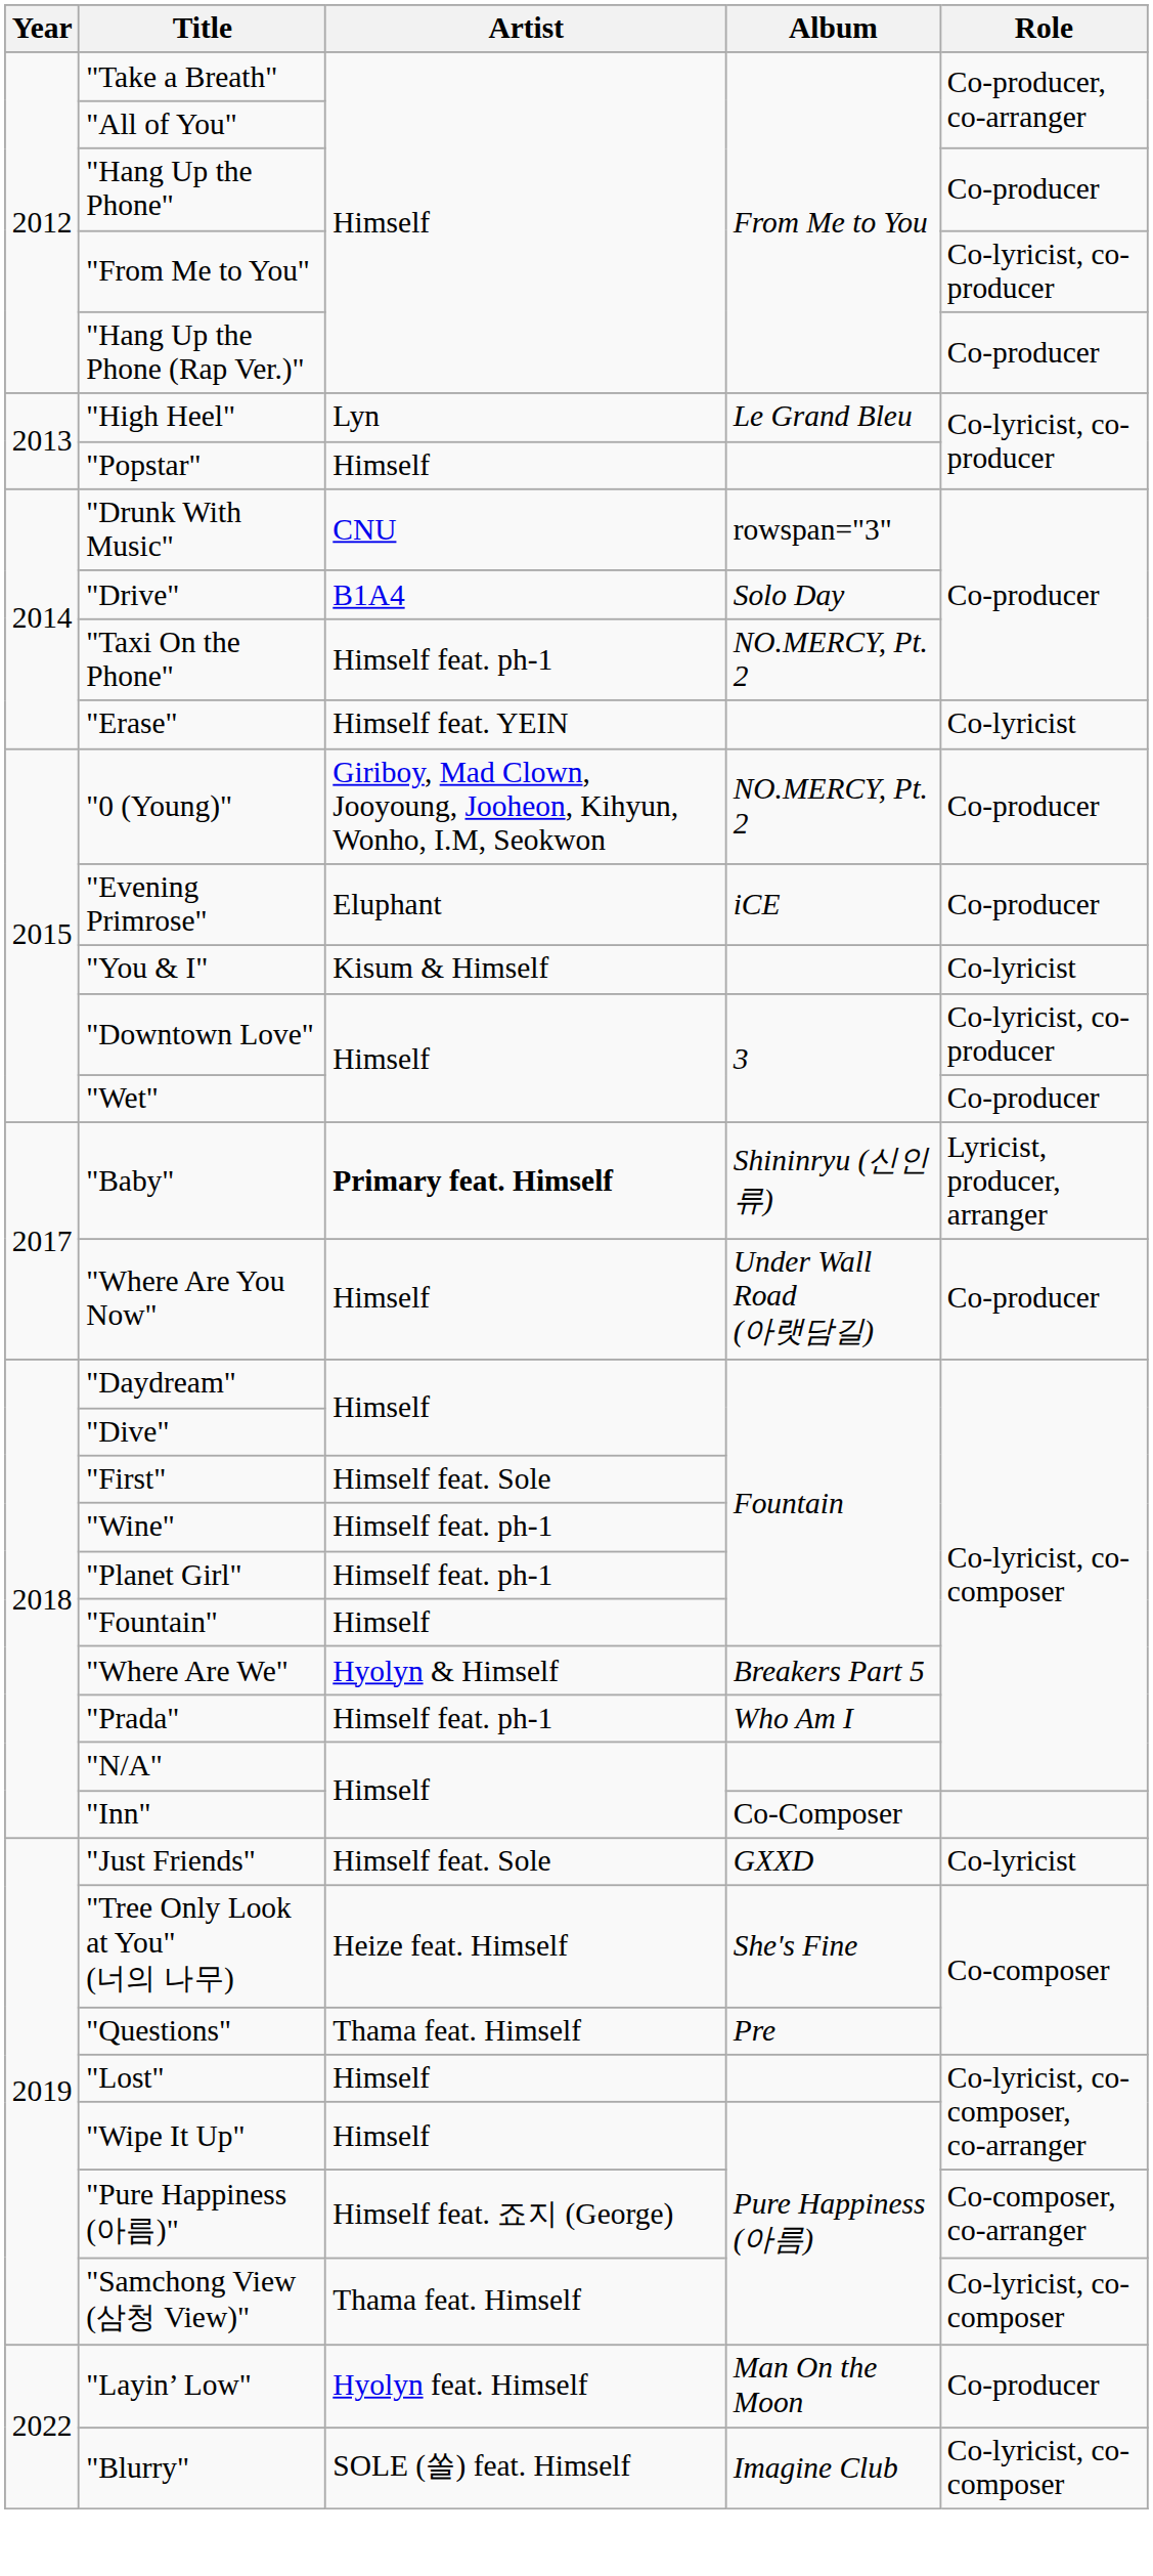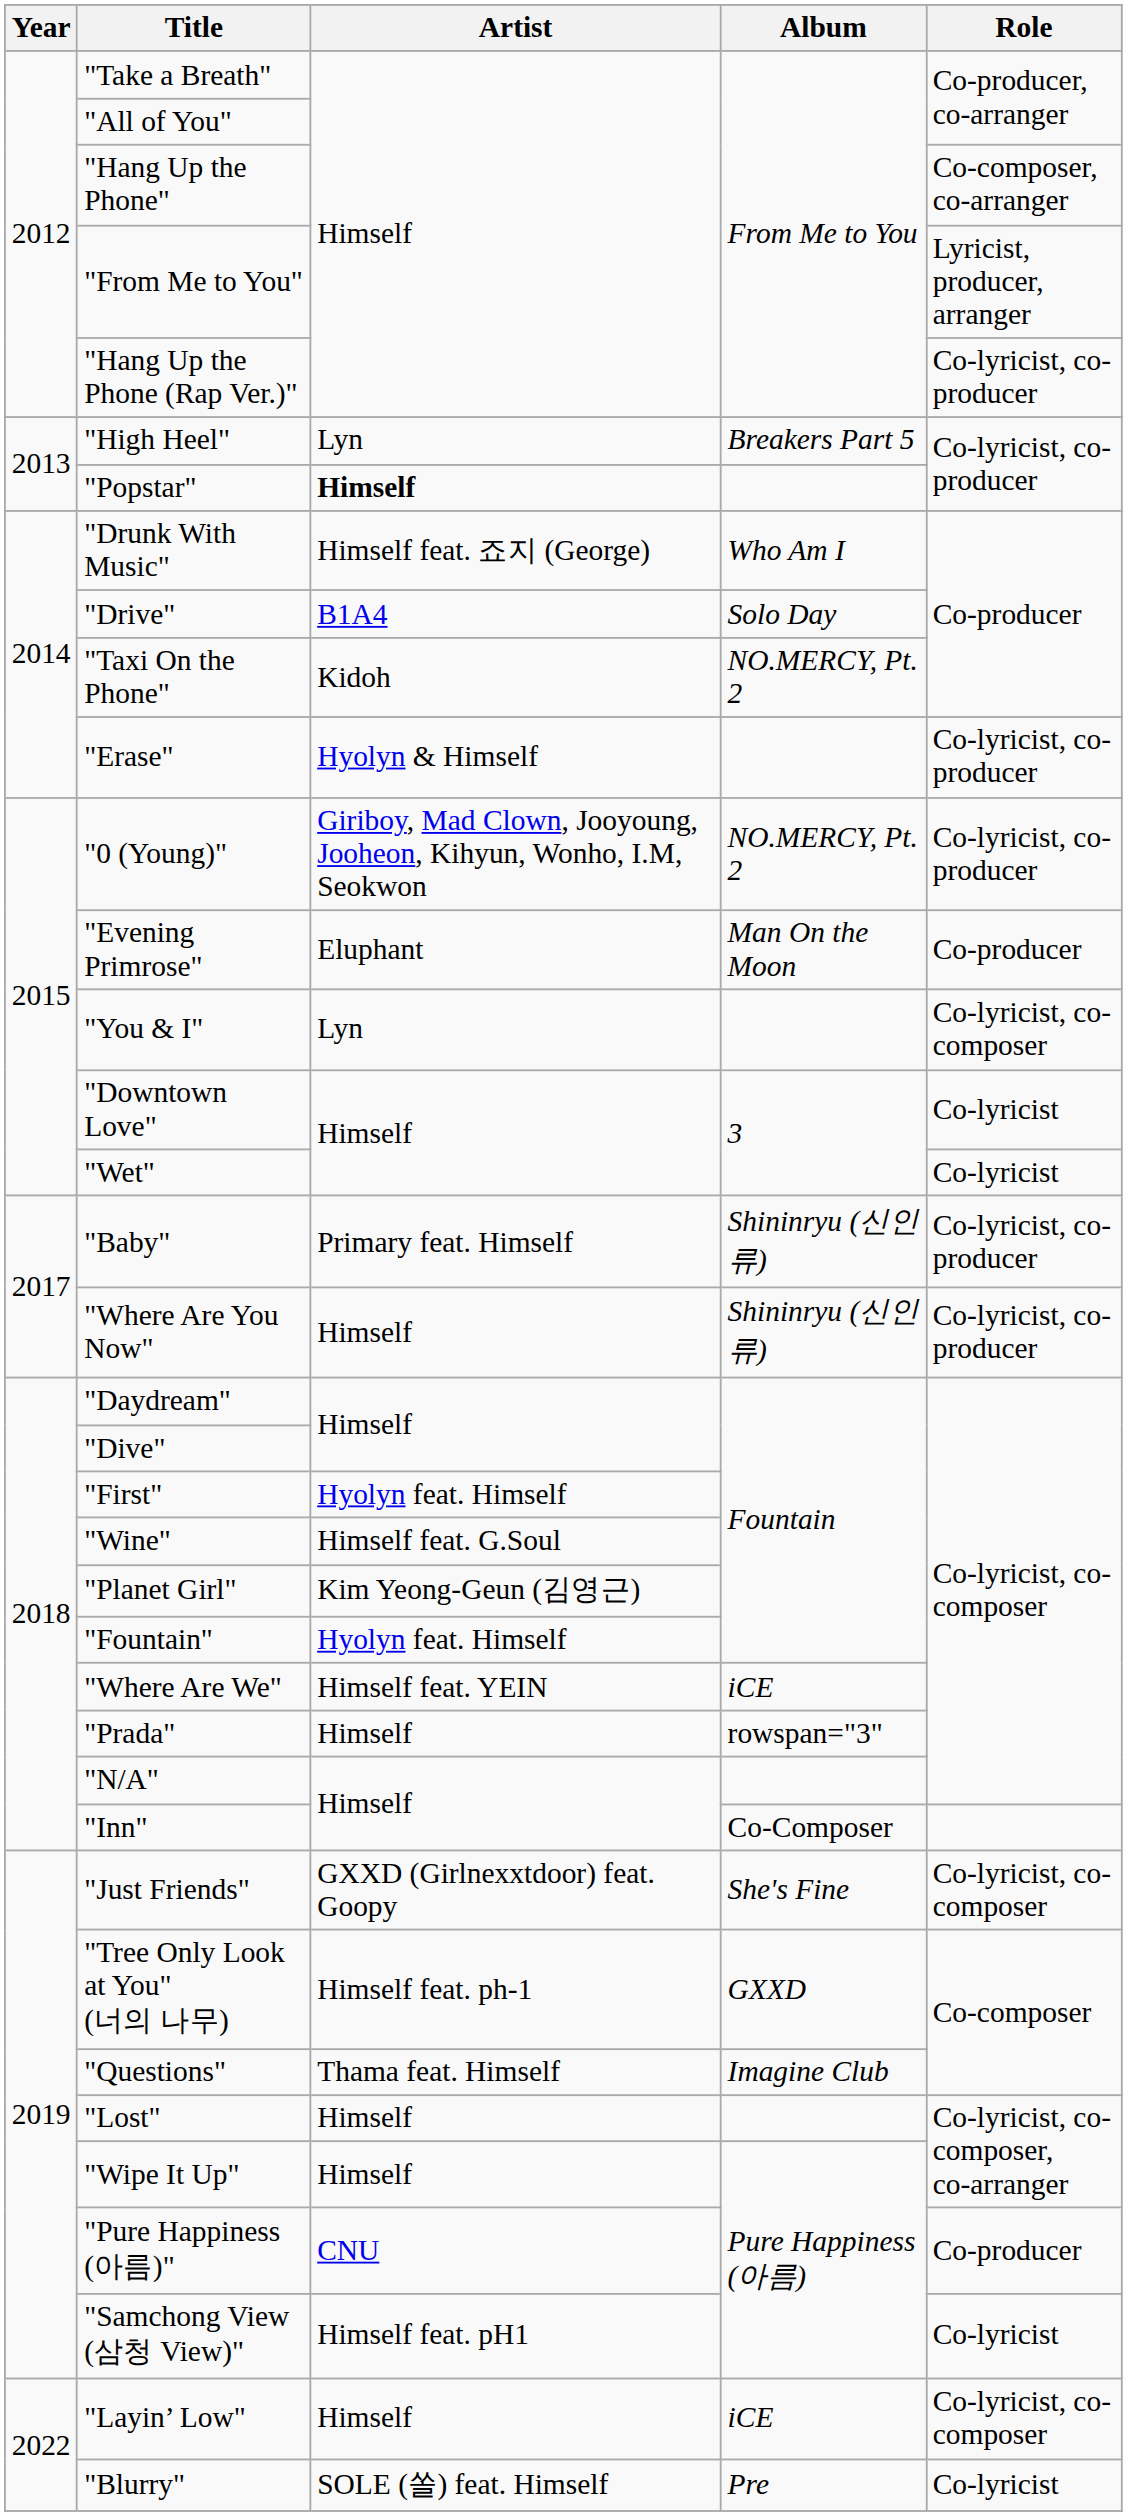"Hang Up the Phone" | Role: Co-producer -> Co-composer, co-arranger
"From Me to You" | Role: Co-lyricist, co-producer -> Lyricist, producer, arranger
"Hang Up the Phone (Rap Ver.)" | Role: Co-producer -> Co-lyricist, co-producer
"High Heel" | Album: Le Grand Bleu -> Breakers Part 5
"Popstar" | Artist: normal -> bold
"Drunk With Music" | Artist: CNU -> Himself feat. 죠지 (George)
"Drunk With Music" | Album: rowspan="3" -> Who Am I
"Taxi On the Phone" | Artist: Himself feat. ph-1 -> Kidoh
"Erase" | Artist: Himself feat. YEIN -> Hyolyn & Himself
"Erase" | Role: Co-lyricist -> Co-lyricist, co-producer
"0 (Young)" | Role: Co-producer -> Co-lyricist, co-producer
"Evening Primrose" | Album: iCE -> Man On the Moon
"You & I" | Artist: Kisum & Himself -> Lyn
"You & I" | Role: Co-lyricist -> Co-lyricist, co-composer
"Downtown Love" | Role: Co-lyricist, co-producer -> Co-lyricist
"Wet" | Role: Co-producer -> Co-lyricist
"Baby" | Artist: bold -> normal
"Baby" | Role: Lyricist, producer, arranger -> Co-lyricist, co-producer
"Where Are You Now" | Album: Under Wall Road (아랫담길) -> Shininryu (신인류)
"Where Are You Now" | Role: Co-producer -> Co-lyricist, co-producer
"First" | Artist: Himself feat. Sole -> Hyolyn feat. Himself
"Wine" | Artist: Himself feat. ph-1 -> Himself feat. G.Soul
"Planet Girl" | Artist: Himself feat. ph-1 -> Kim Yeong-Geun (김영근)
"Fountain" | Artist: Himself -> Hyolyn feat. Himself
"Where Are We" | Artist: Hyolyn & Himself -> Himself feat. YEIN
"Where Are We" | Album: Breakers Part 5 -> iCE
"Prada" | Artist: Himself feat. ph-1 -> Himself
"Prada" | Album: Who Am I -> rowspan="3"
"Just Friends" | Artist: Himself feat. Sole -> GXXD (Girlnexxtdoor) feat. Goopy
"Just Friends" | Album: GXXD -> She's Fine
"Just Friends" | Role: Co-lyricist -> Co-lyricist, co-composer
"Tree Only Look at You" (너의 나무) | Artist: Heize feat. Himself -> Himself feat. ph-1
"Tree Only Look at You" (너의 나무) | Album: She's Fine -> GXXD
"Questions" | Album: Pre -> Imagine Club
"Pure Happiness (아름)" | Artist: Himself feat. 죠지 (George) -> CNU
"Pure Happiness (아름)" | Role: Co-composer, co-arranger -> Co-producer
"Samchong View (삼청 View)" | Artist: Thama feat. Himself -> Himself feat. pH1
"Samchong View (삼청 View)" | Role: Co-lyricist, co-composer -> Co-lyricist
"Layin’ Low" | Artist: Hyolyn feat. Himself -> Himself
"Layin’ Low" | Album: Man On the Moon -> iCE
"Layin’ Low" | Role: Co-producer -> Co-lyricist, co-composer
"Blurry" | Album: Imagine Club -> Pre
"Blurry" | Role: Co-lyricist, co-composer -> Co-lyricist
